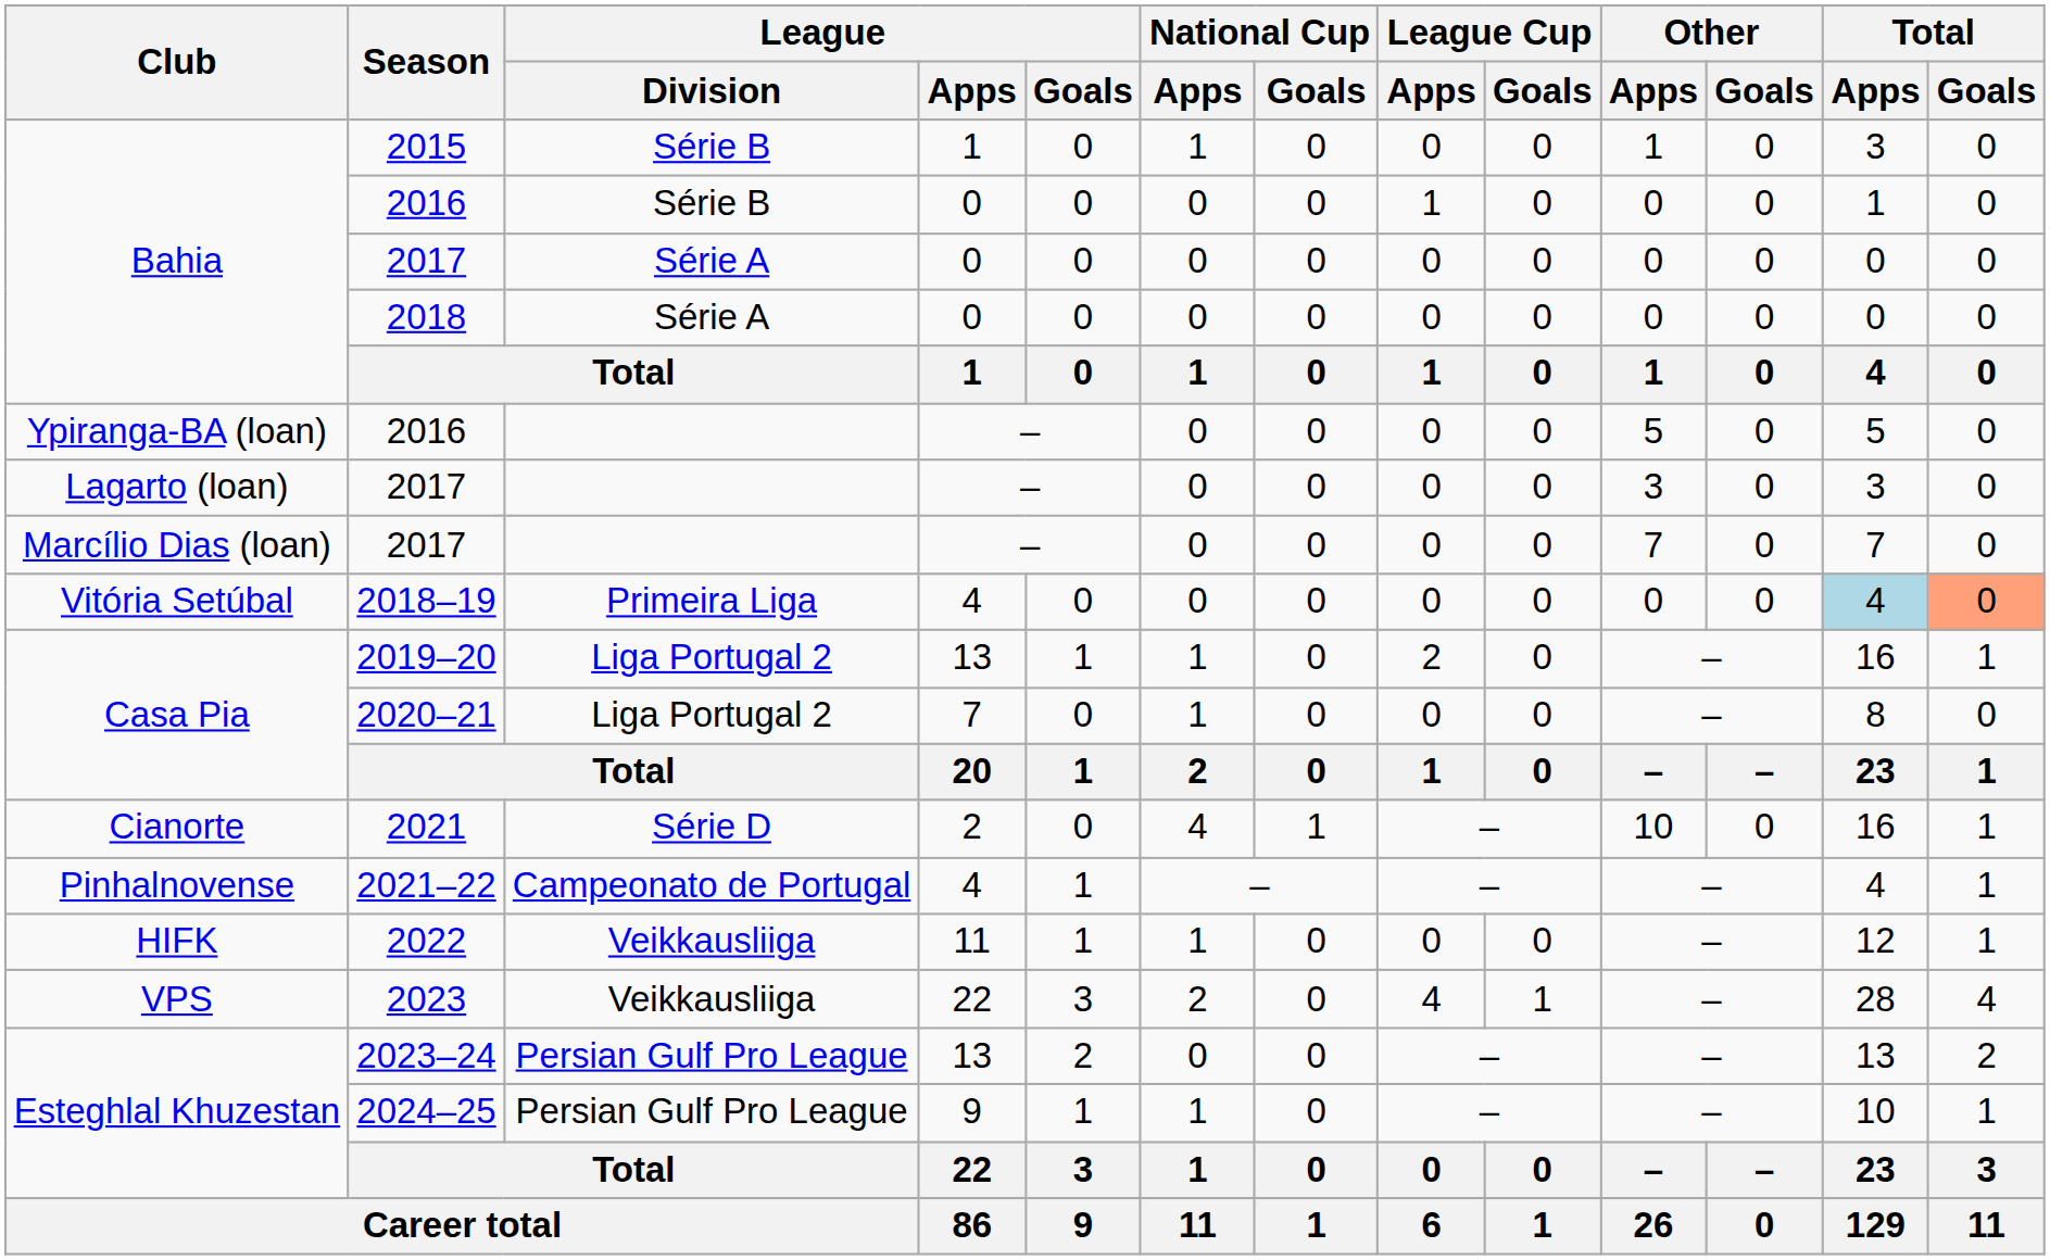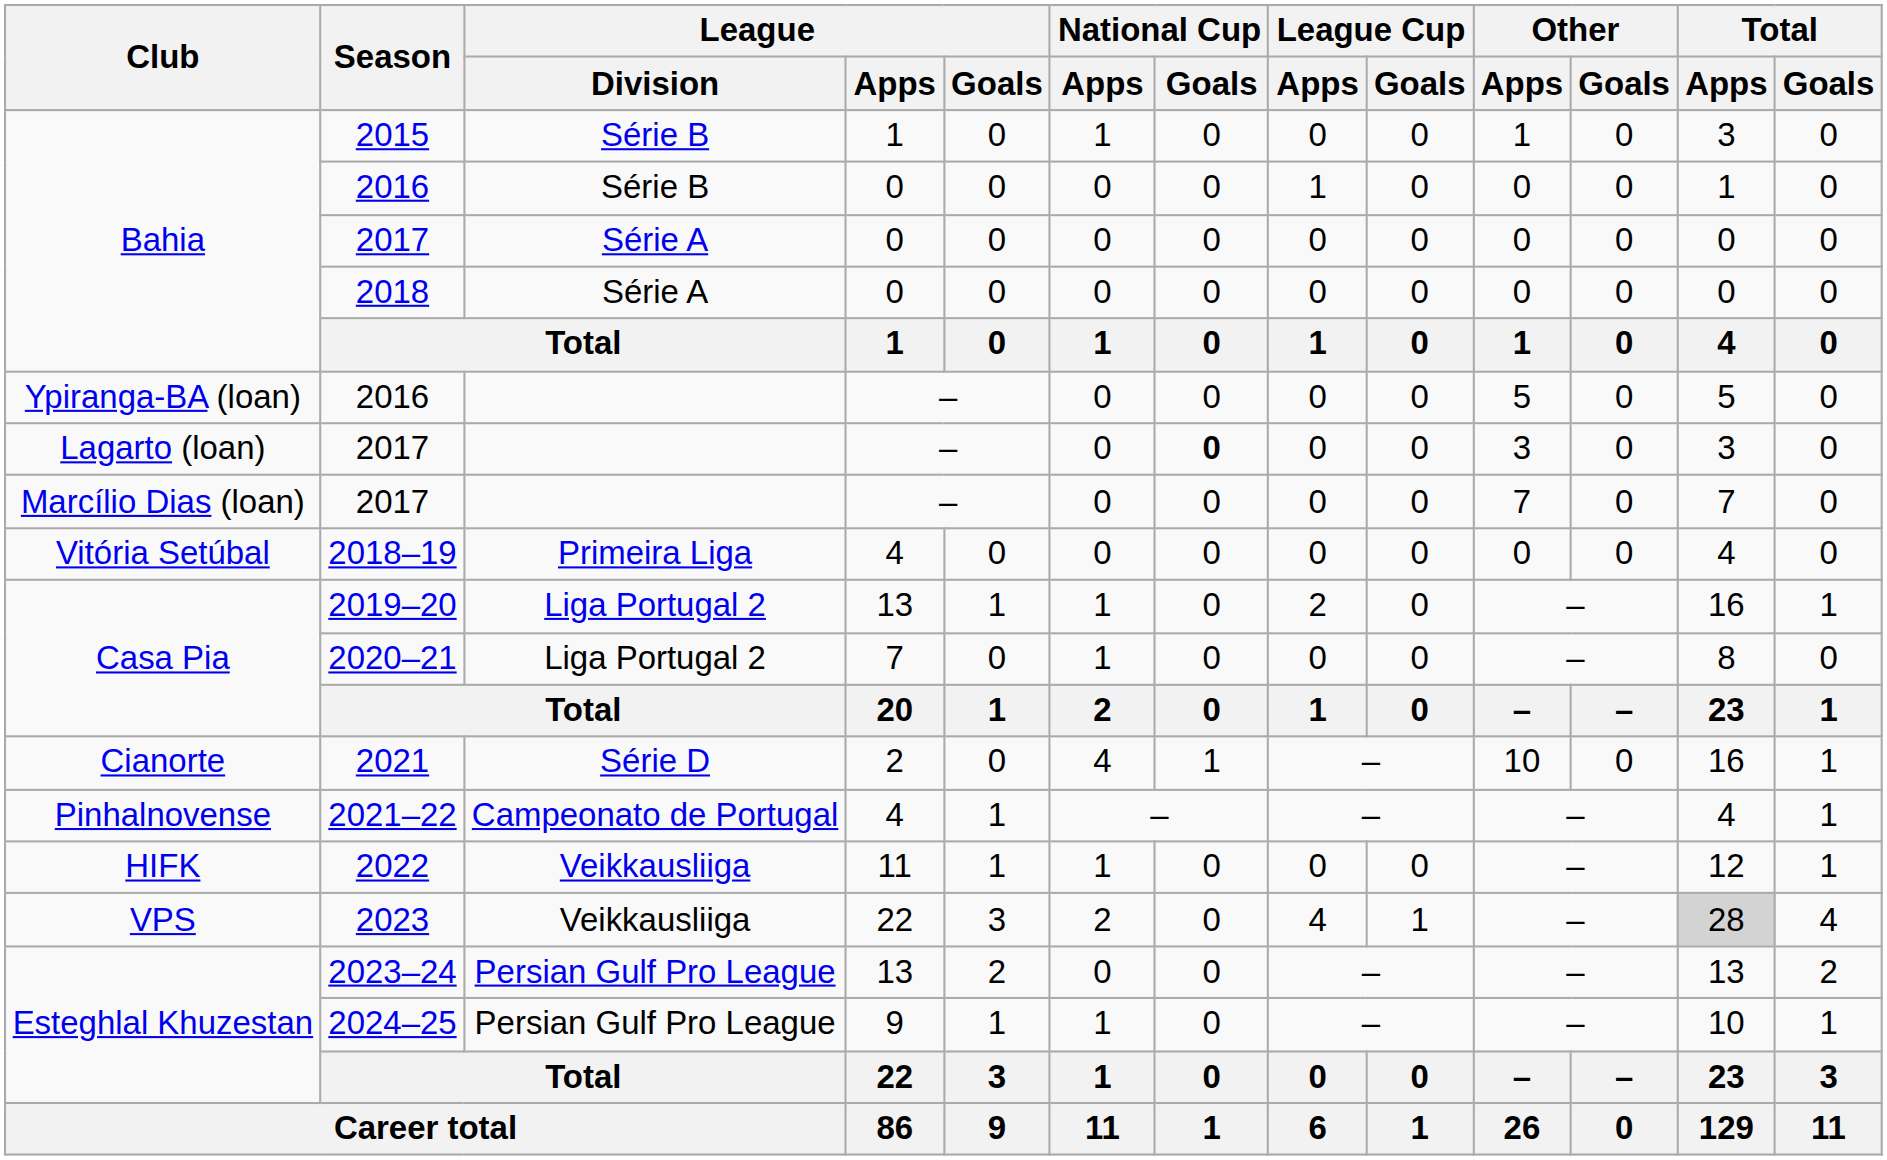Lagarto (loan) / 2017 | National Cup / Goals: normal -> bold
2018–19 | Total / Apps: lightblue background -> no background
2018–19 | Total / Goals: lightsalmon background -> no background
2023 | Total / Apps: no background -> lightgrey background
